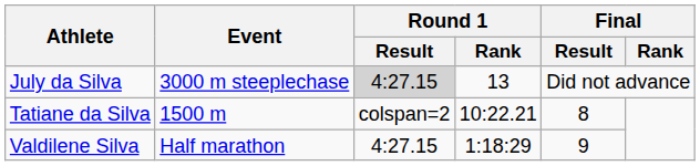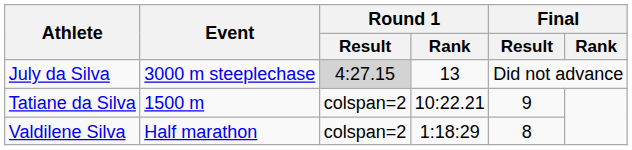Tatiane da Silva | Final / Result: 8 -> 9
Valdilene Silva | Round 1 / Result: 4:27.15 -> colspan=2
Valdilene Silva | Final / Result: 9 -> 8
